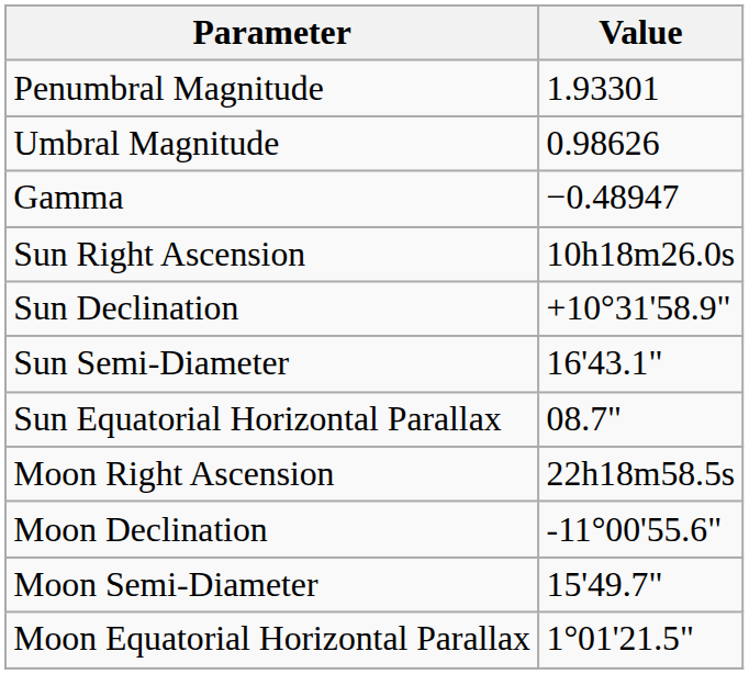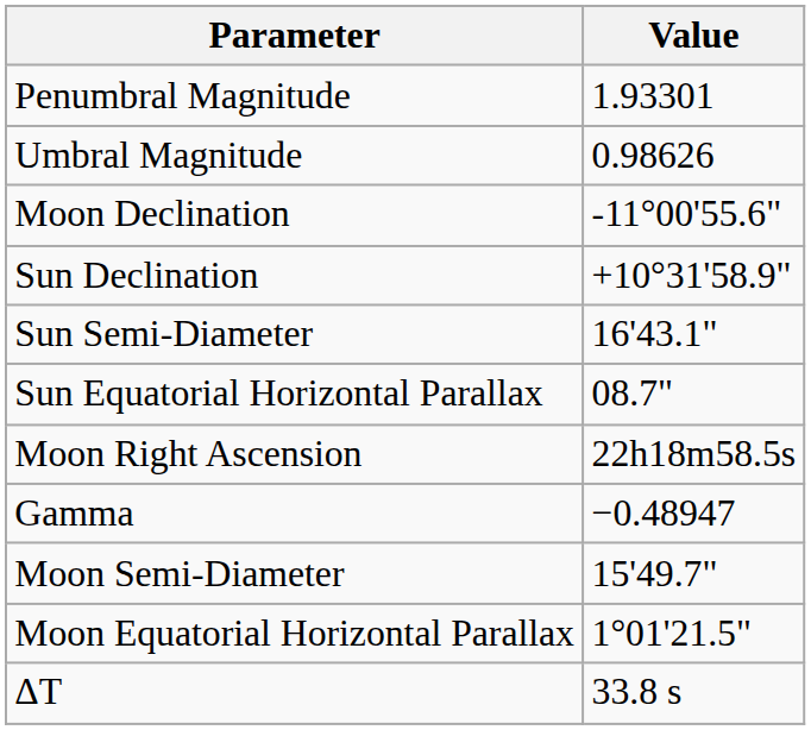rows swapped: Gamma <-> Moon Declination
- row: Sun Right Ascension | 10h18m26.0s
+ row: ΔT | 33.8 s
